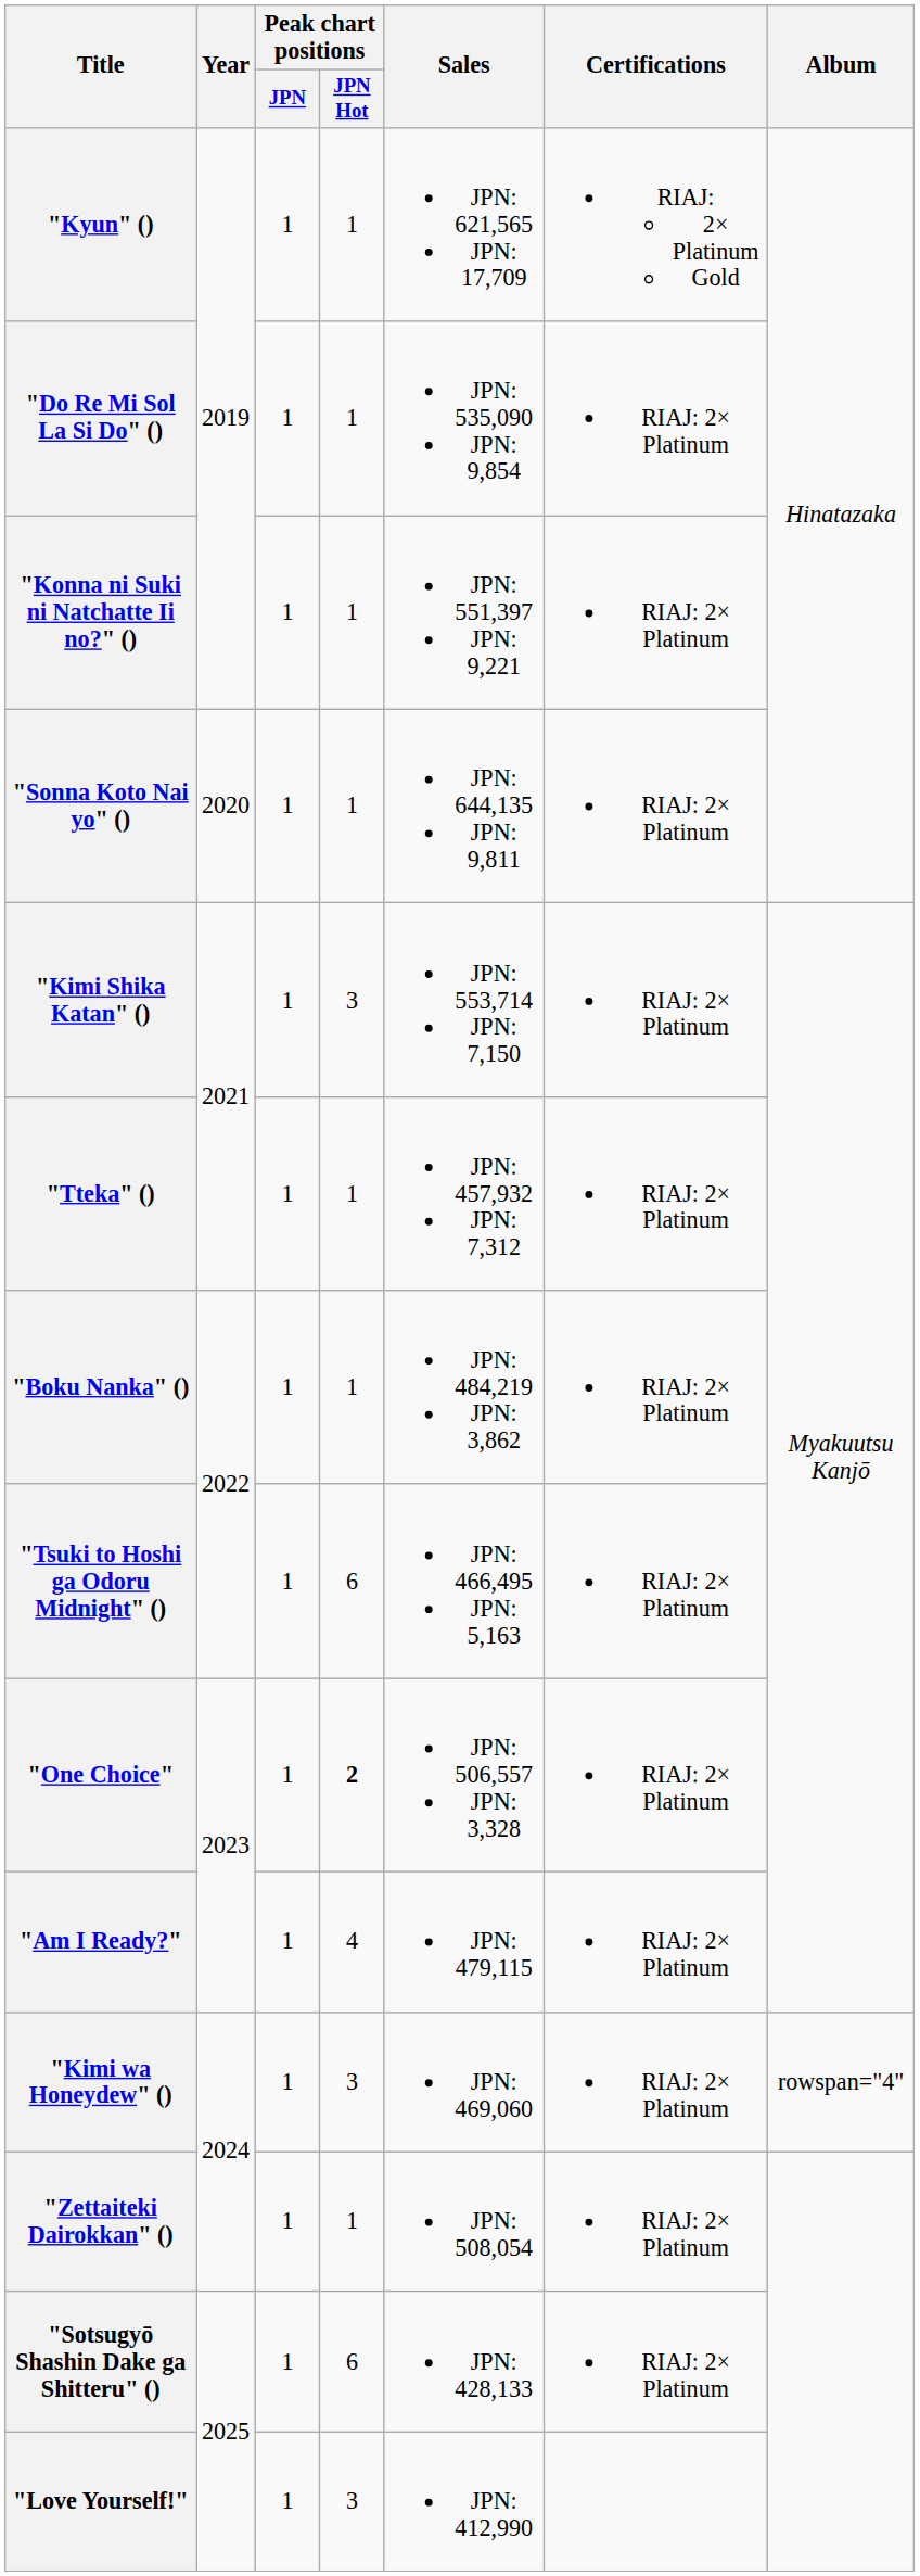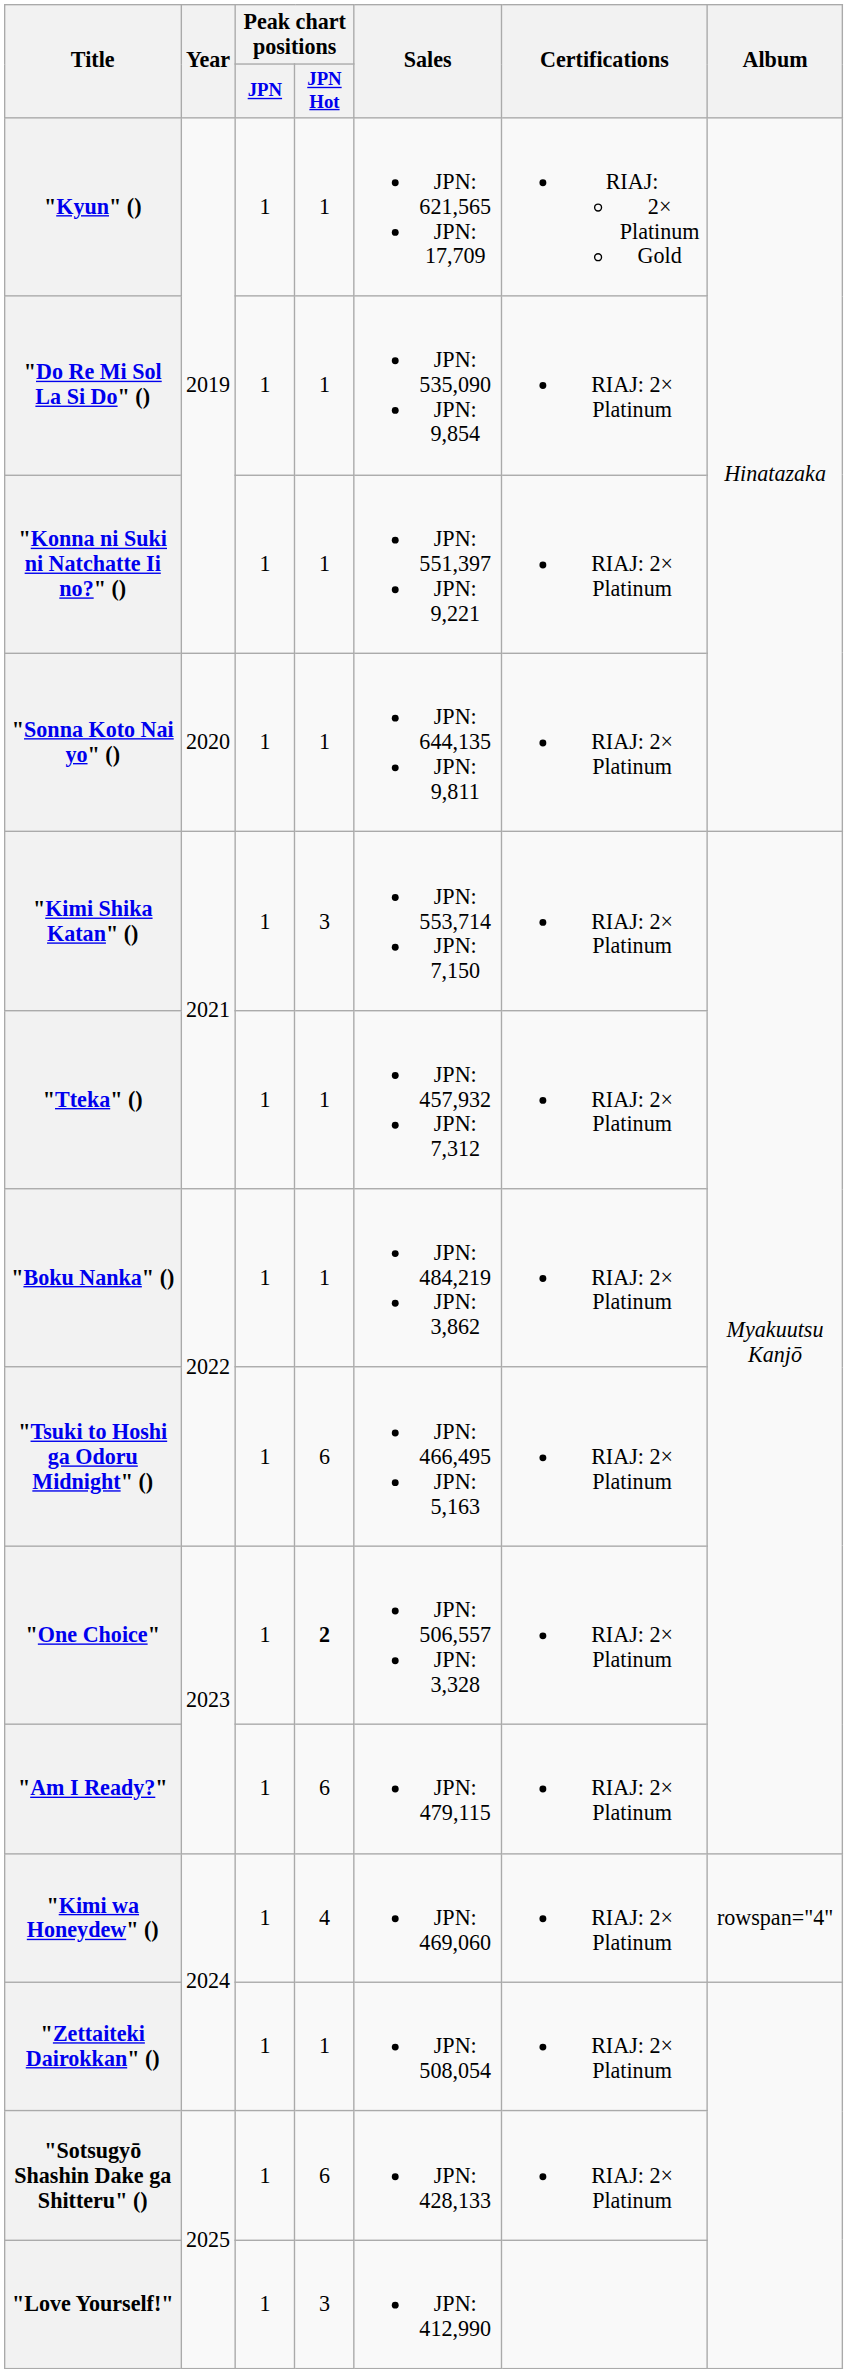"Am I Ready?" | Peak chart positions / JPN Hot: 4 -> 6
"Kimi wa Honeydew" () | Peak chart positions / JPN Hot: 3 -> 4
